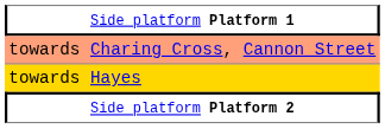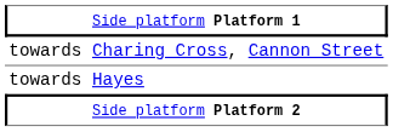towards Charing Cross, Cannon Street | column 1: lightsalmon background -> no background
towards Hayes | column 1: gold background -> no background
